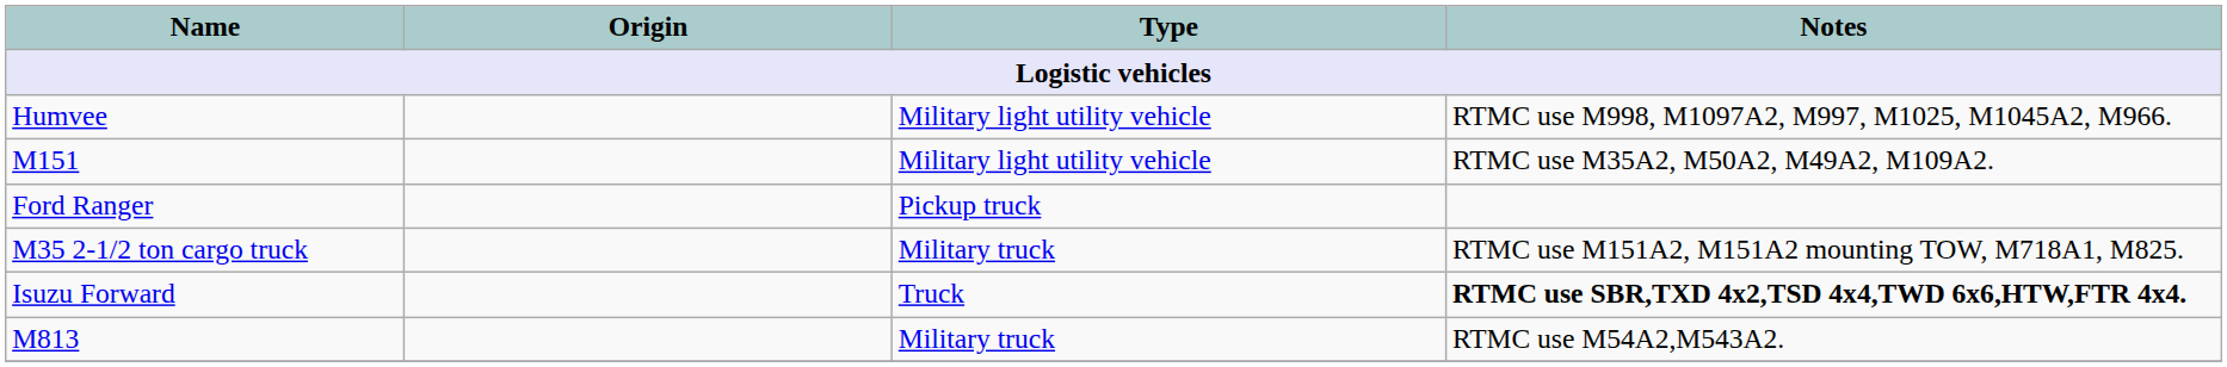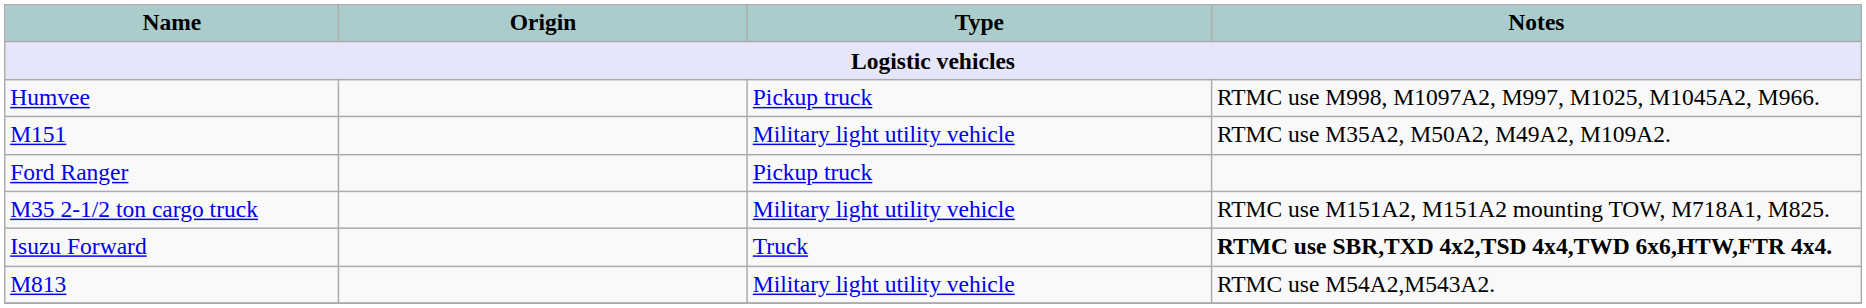Humvee | Type: Military light utility vehicle -> Pickup truck
M35 2-1/2 ton cargo truck | Type: Military truck -> Military light utility vehicle
M813 | Type: Military truck -> Military light utility vehicle
